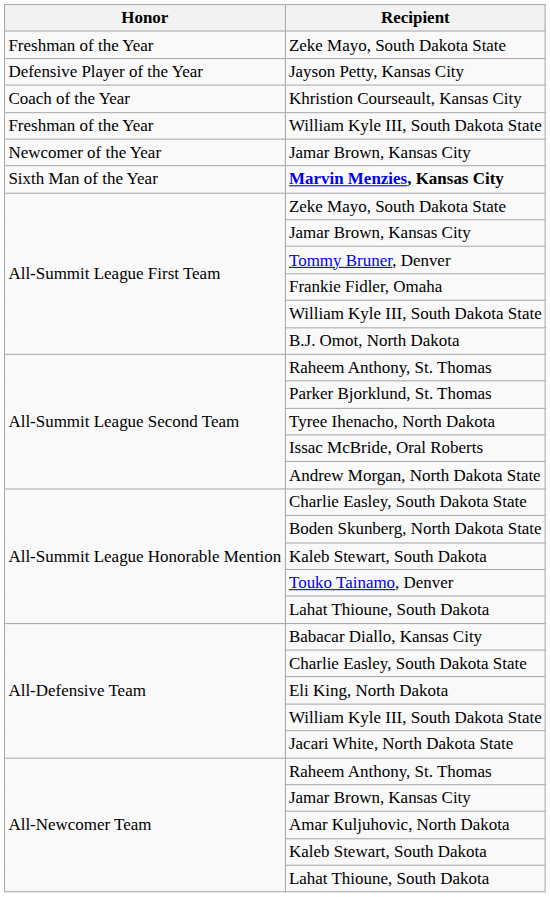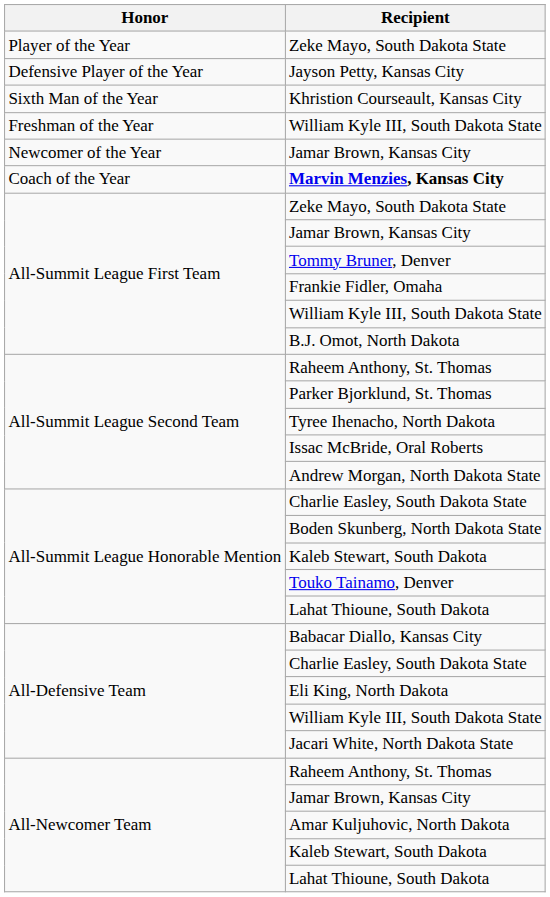row 2 | Honor: Freshman of the Year -> Player of the Year
row 4 | Honor: Coach of the Year -> Sixth Man of the Year
row 7 | Honor: Sixth Man of the Year -> Coach of the Year
